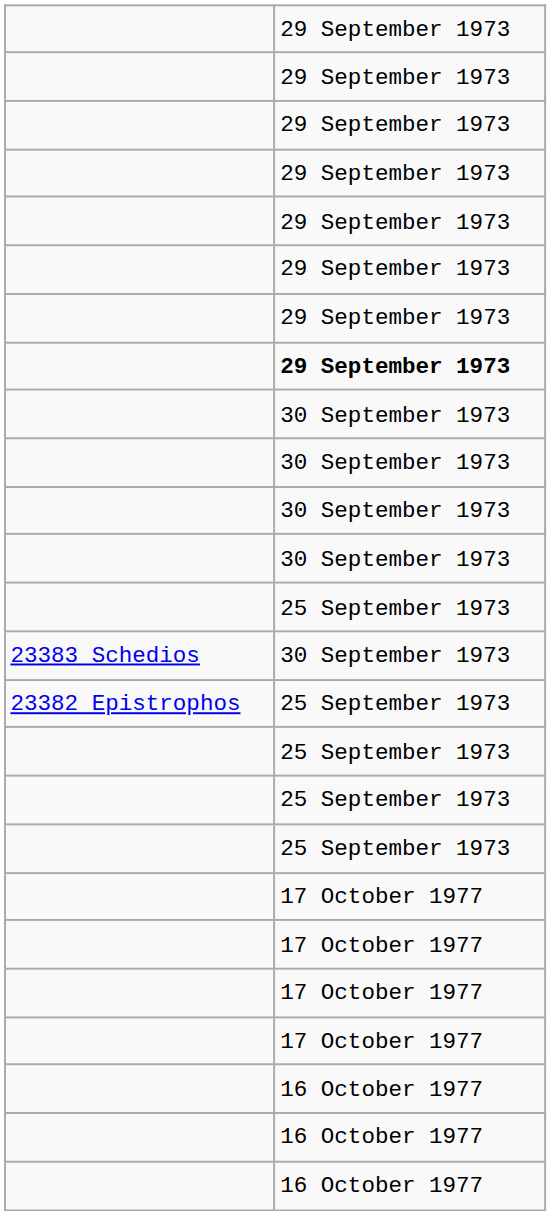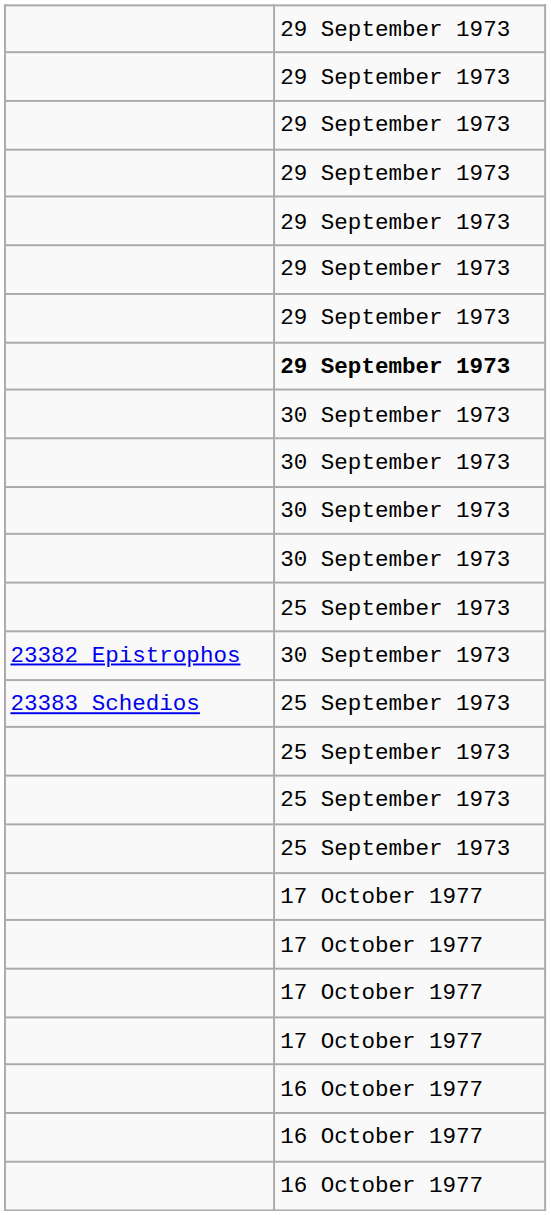row 14 | column 1: 23383 Schedios -> 23382 Epistrophos
row 15 | column 1: 23382 Epistrophos -> 23383 Schedios
